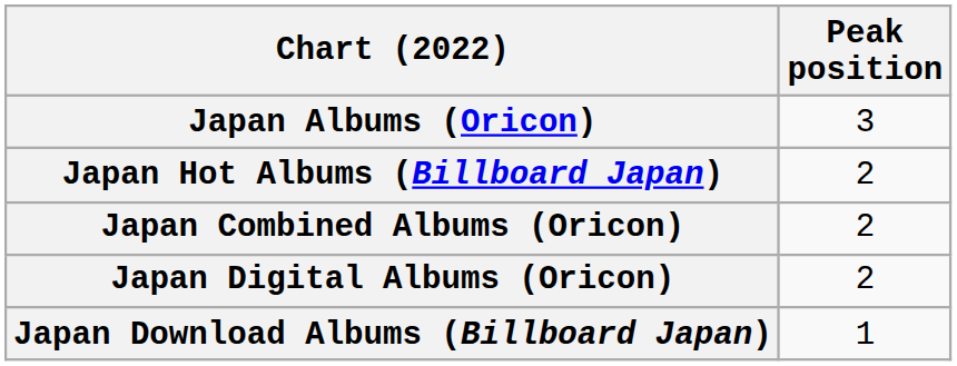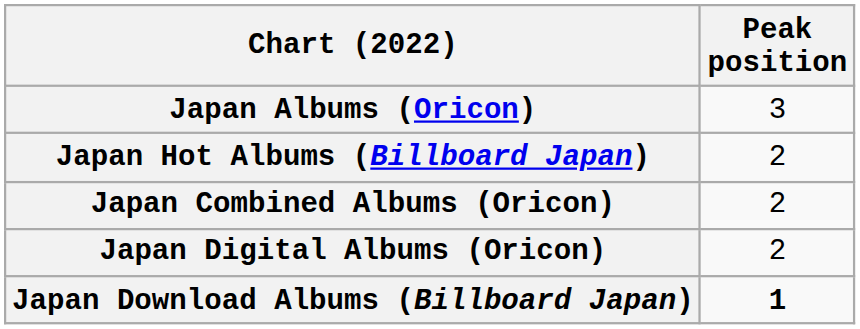Japan Download Albums (Billboard Japan) | Peak position: normal -> bold
